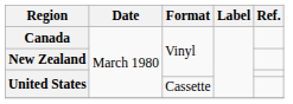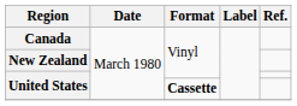United States / Cassette | Format: normal -> bold
